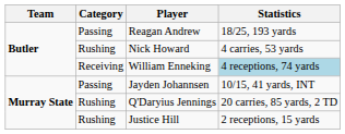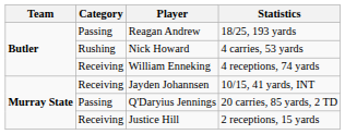William Enneking | Statistics: lightblue background -> no background
Jayden Johannsen | Category: Passing -> Receiving
Q'Daryius Jennings | Category: Rushing -> Passing
Justice Hill | Category: Rushing -> Receiving
